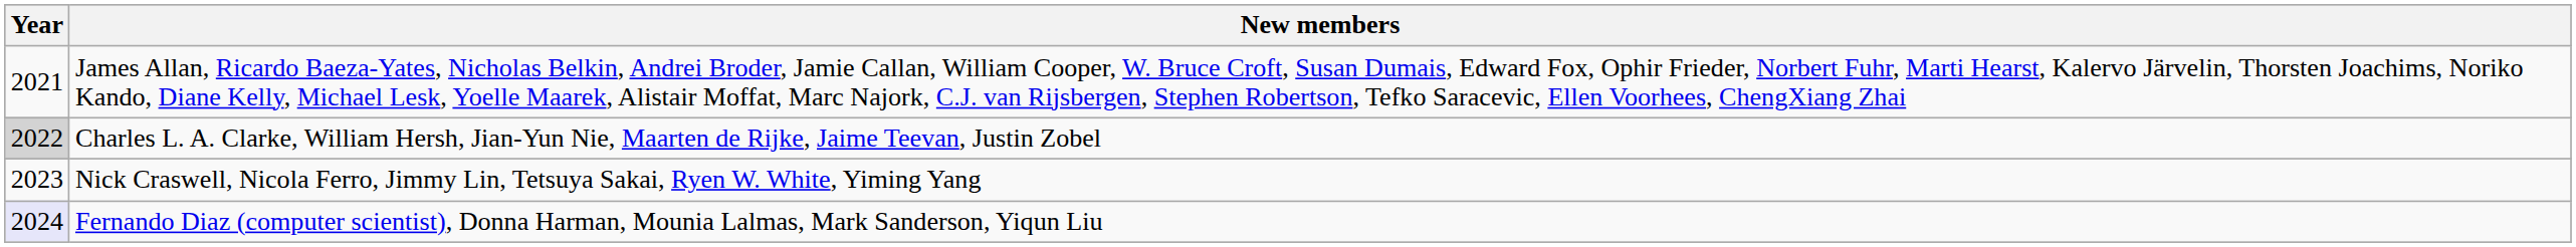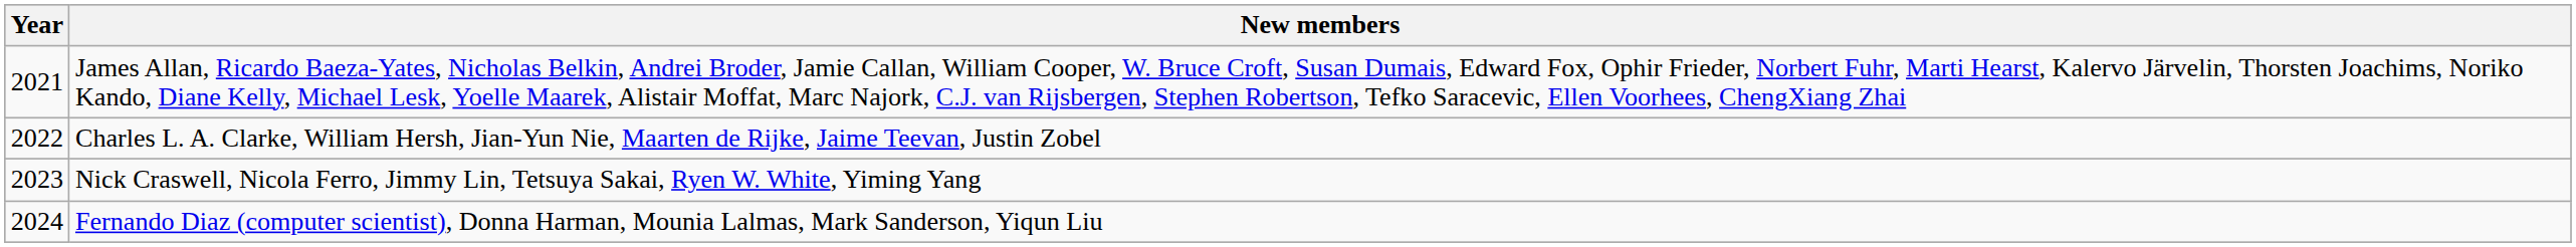row 3 | Year: lightgrey background -> no background
row 5 | Year: lavender background -> no background
